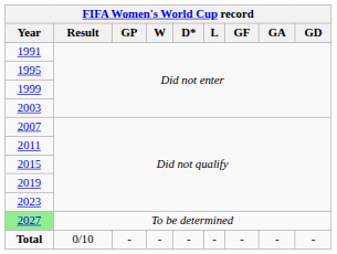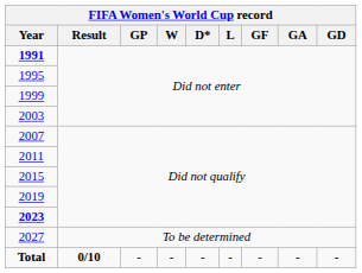1991 | Year: normal -> bold
2023 | Year: normal -> bold
2027 | Year: lightgreen background -> no background
Total | Result: normal -> bold
